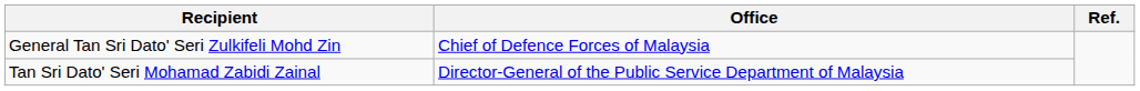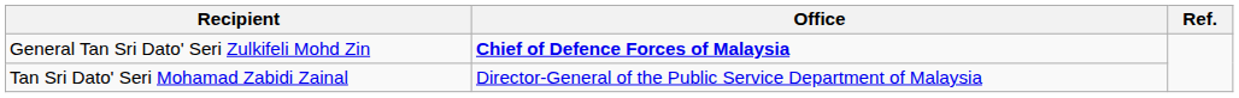General Tan Sri Dato' Seri Zulkifeli Mohd Zin | Office: normal -> bold
